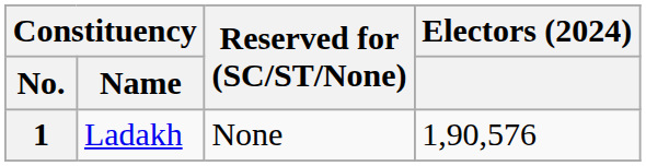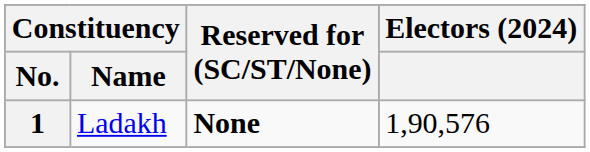1 | Reserved for (SC/ST/None): normal -> bold
